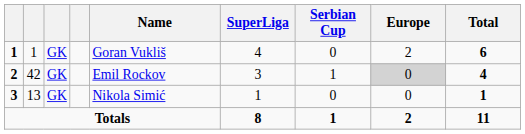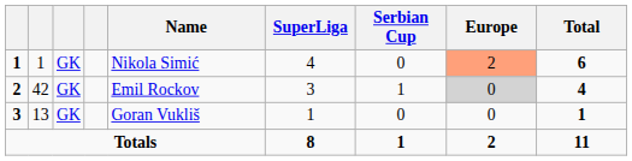row 2 | Name: Goran Vukliš -> Nikola Simić
row 2 | Europe: no background -> lightsalmon background
row 4 | Name: Nikola Simić -> Goran Vukliš
